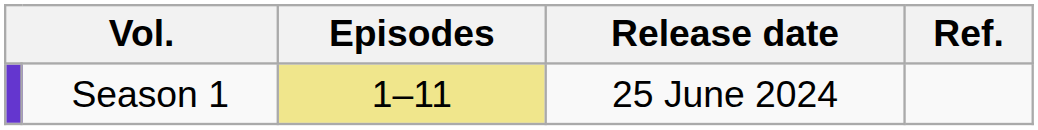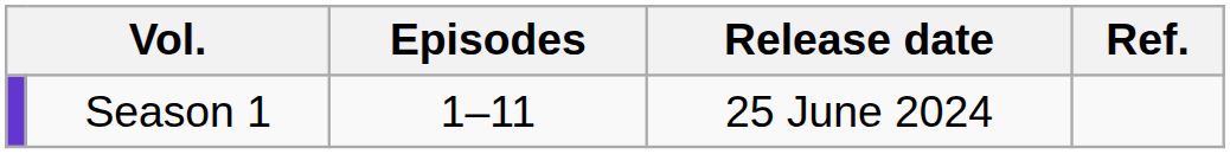Season 1 | Episodes: khaki background -> no background
